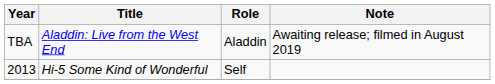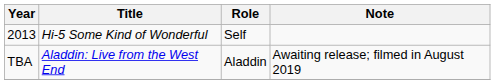rows swapped: 2013 <-> TBA
